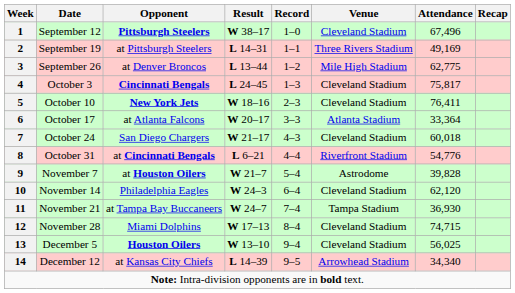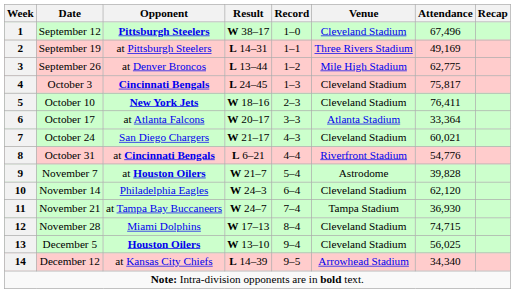7 | Attendance: 60,018 -> 60,021
